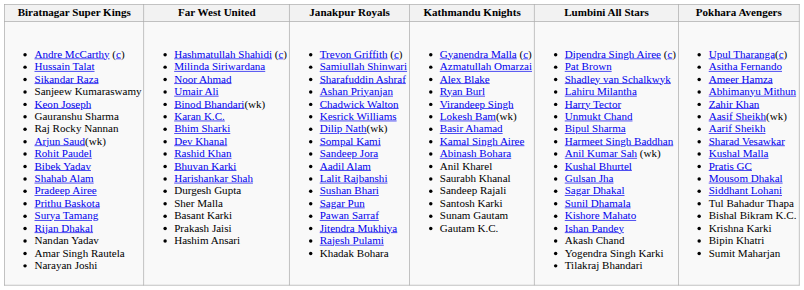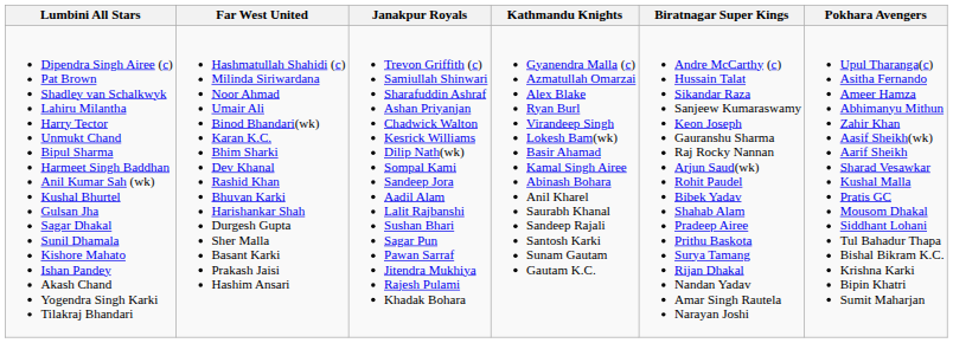columns swapped: Biratnagar Super Kings <-> Lumbini All Stars
